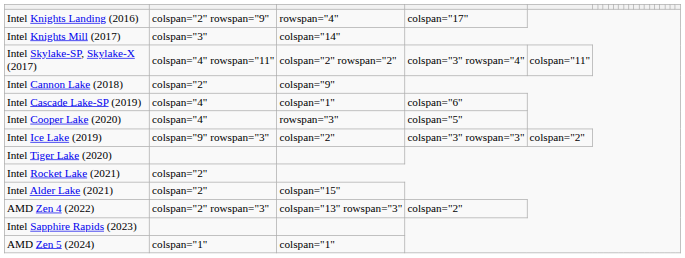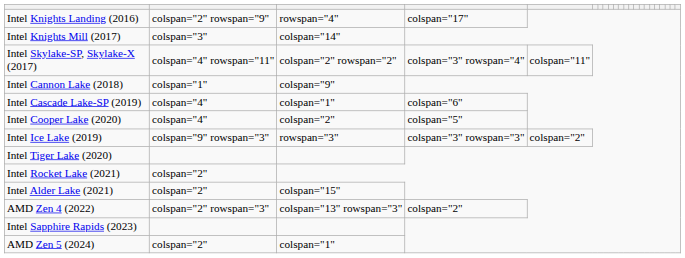Intel Cannon Lake (2018) | column 2: colspan="2" -> colspan="1"
Intel Cooper Lake (2020) | column 3: rowspan="3" -> colspan="2"
Intel Ice Lake (2019) | column 3: colspan="2" -> rowspan="3"
AMD Zen 5 (2024) | column 2: colspan="1" -> colspan="2"
